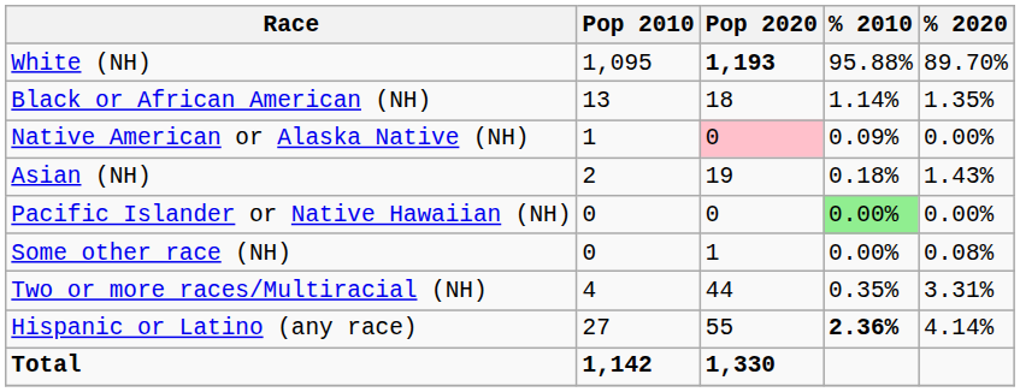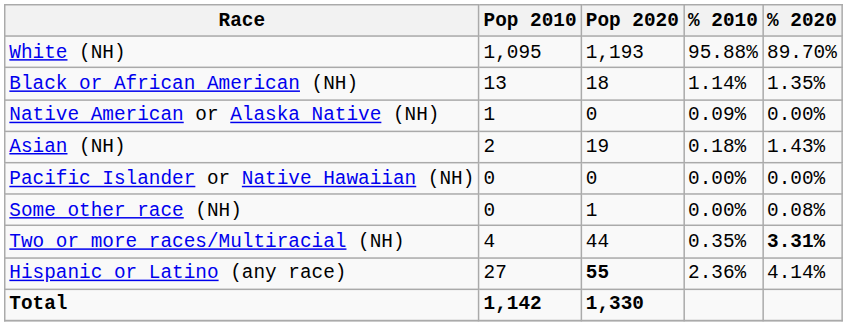White (NH) | Pop 2020: bold -> normal
Native American or Alaska Native (NH) | Pop 2020: pink background -> no background
Pacific Islander or Native Hawaiian (NH) | % 2010: lightgreen background -> no background
Two or more races/Multiracial (NH) | % 2020: normal -> bold
Hispanic or Latino (any race) | Pop 2020: normal -> bold
Hispanic or Latino (any race) | % 2010: bold -> normal
